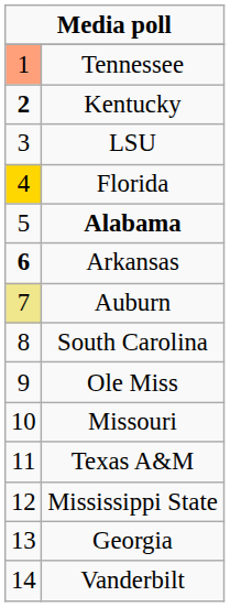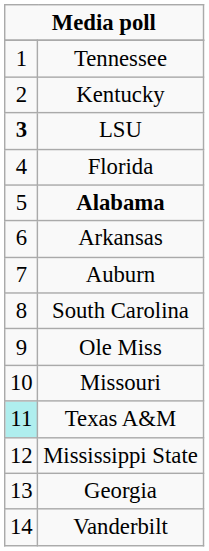Tennessee | column 1: lightsalmon background -> no background
Kentucky | column 1: bold -> normal
LSU | column 1: normal -> bold
Florida | column 1: gold background -> no background
Arkansas | column 1: bold -> normal
Auburn | column 1: khaki background -> no background
Texas A&M | column 1: no background -> paleturquoise background
